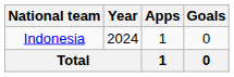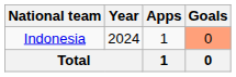Indonesia | Goals: no background -> lightsalmon background
